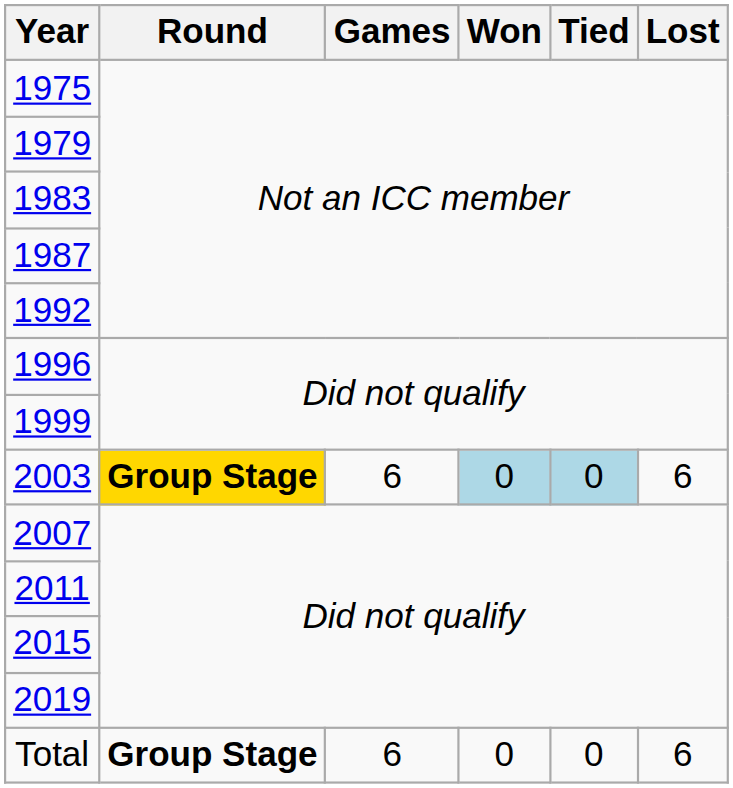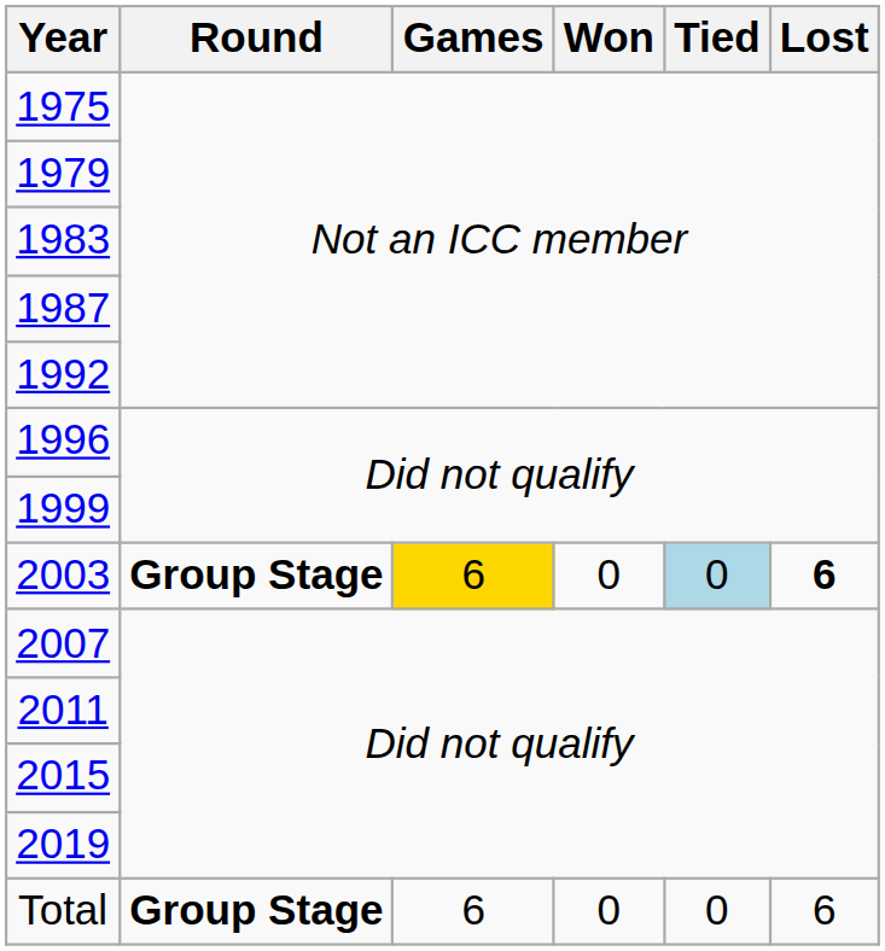2003 | Round: gold background -> no background
2003 | Games: no background -> gold background
2003 | Won: lightblue background -> no background
2003 | Lost: normal -> bold
